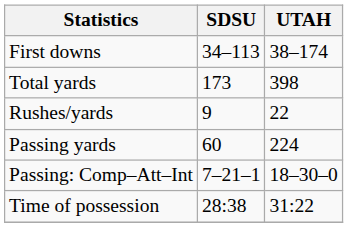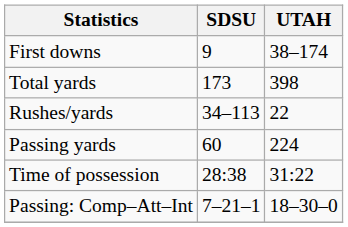First downs | SDSU: 34–113 -> 9
Rushes/yards | SDSU: 9 -> 34–113
rows swapped: Passing: Comp–Att–Int <-> Time of possession
